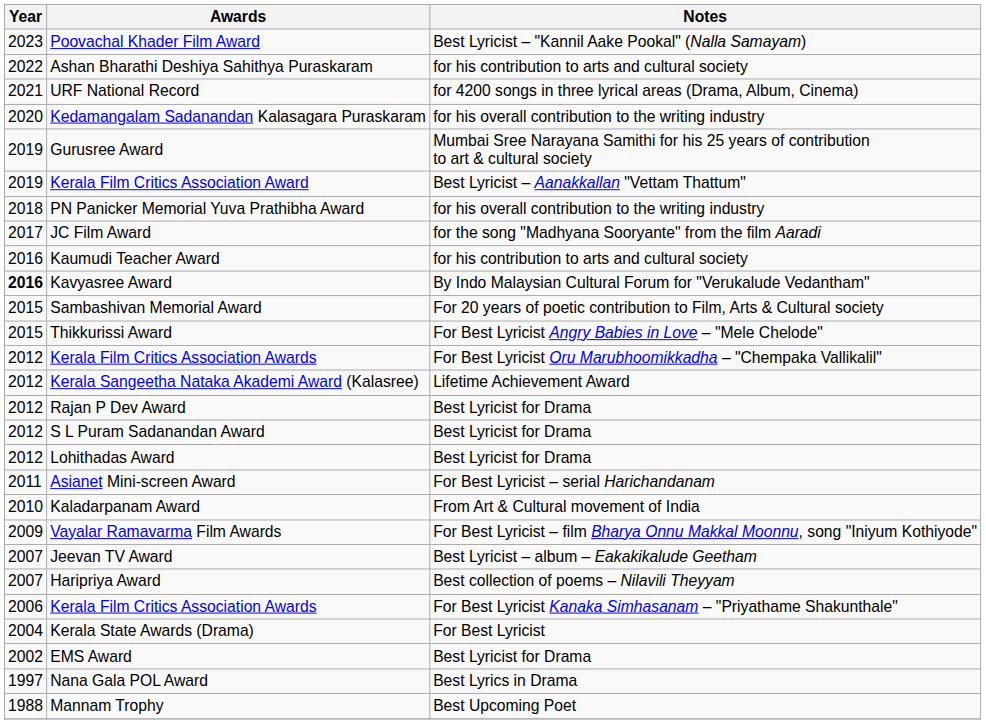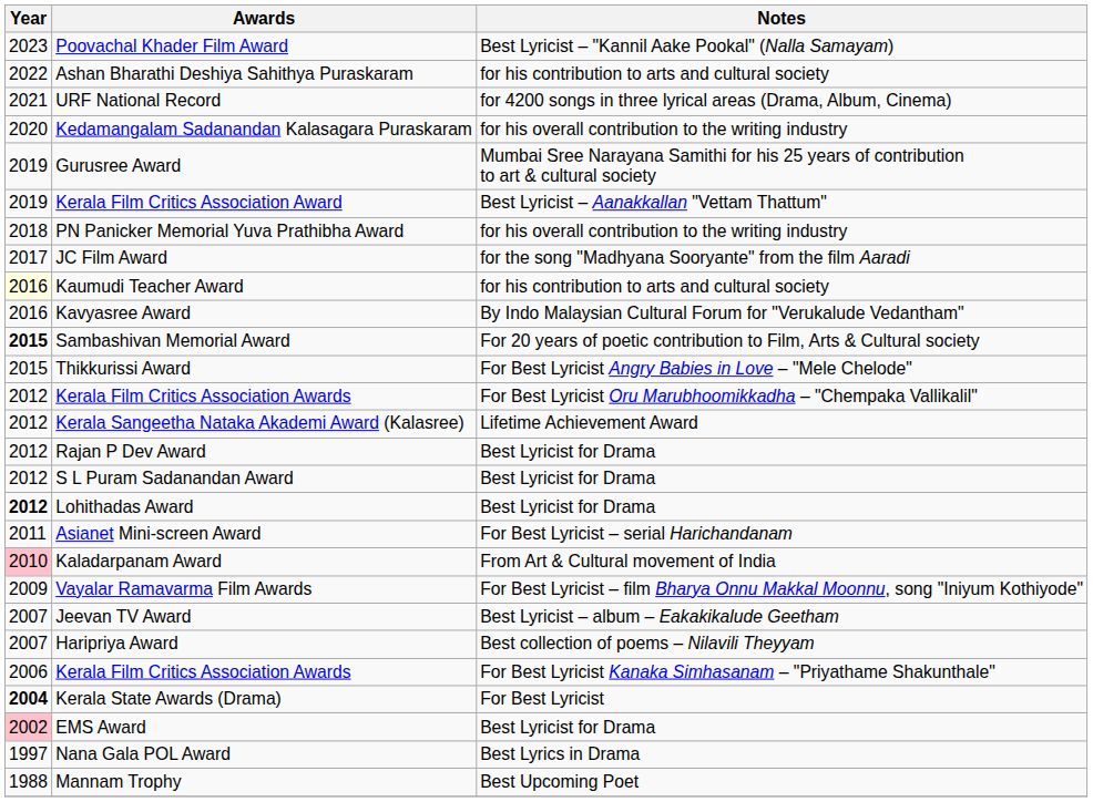Kaumudi Teacher Award | Year: no background -> lightyellow background
Kavyasree Award | Year: bold -> normal
Sambashivan Memorial Award | Year: normal -> bold
Lohithadas Award | Year: normal -> bold
Kaladarpanam Award | Year: no background -> pink background
Kerala State Awards (Drama) | Year: normal -> bold
EMS Award | Year: no background -> pink background
